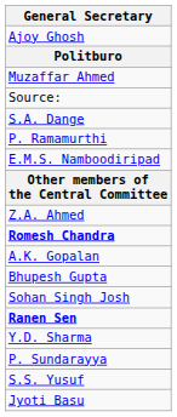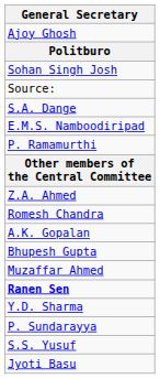row 4 | column 1: Muzaffar Ahmed -> Sohan Singh Josh
row 7 | column 1: P. Ramamurthi -> E.M.S. Namboodiripad
row 8 | column 1: E.M.S. Namboodiripad -> P. Ramamurthi
row 11 | column 1: bold -> normal
row 14 | column 1: Sohan Singh Josh -> Muzaffar Ahmed
